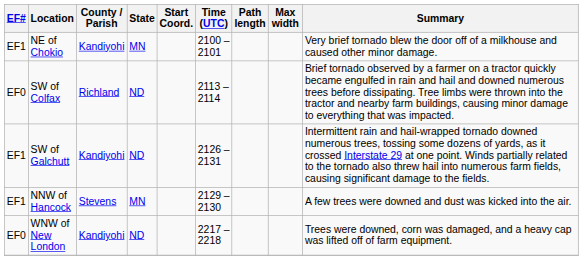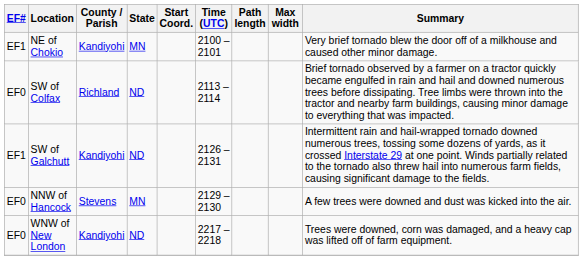NNW of Hancock | EF#: EF1 -> EF0
